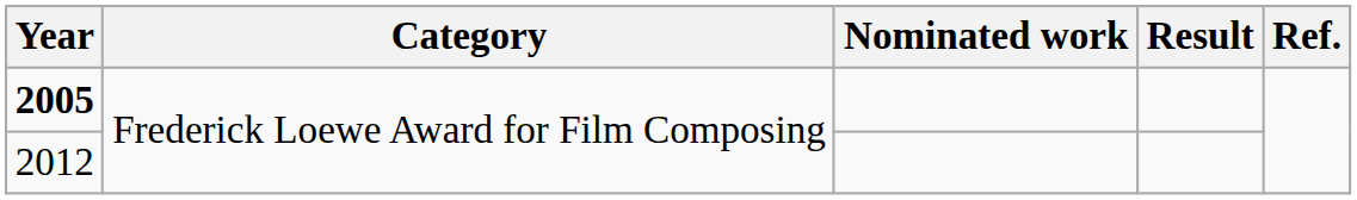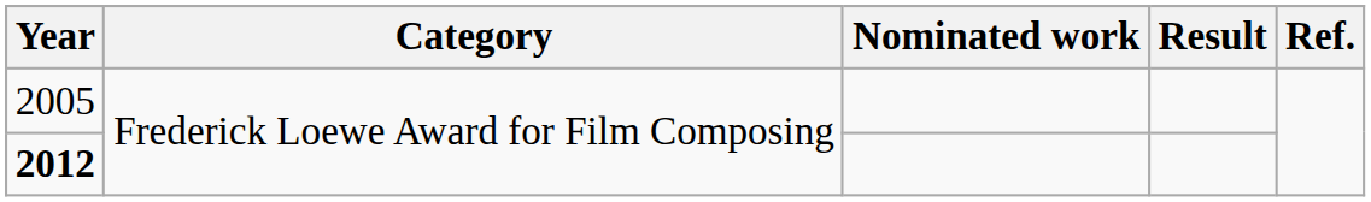2005 | Year: bold -> normal
2012 | Year: normal -> bold
